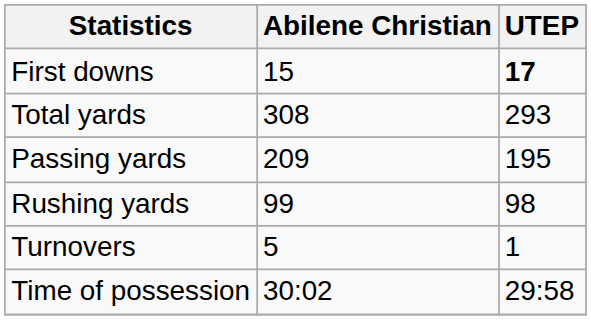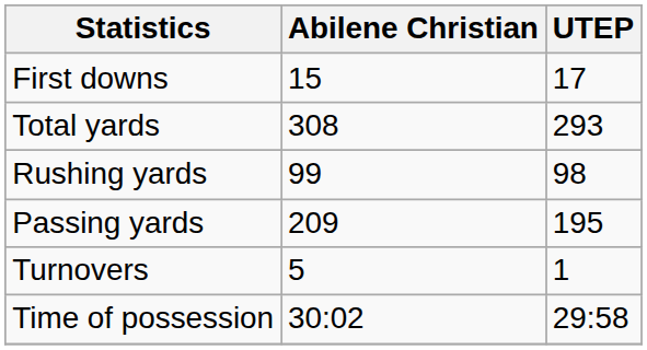First downs | UTEP: bold -> normal
rows swapped: Rushing yards <-> Passing yards
